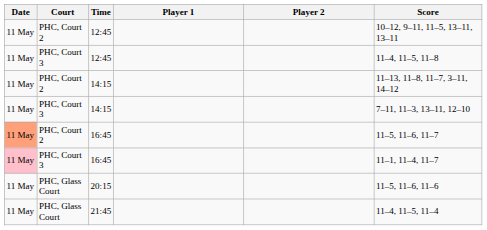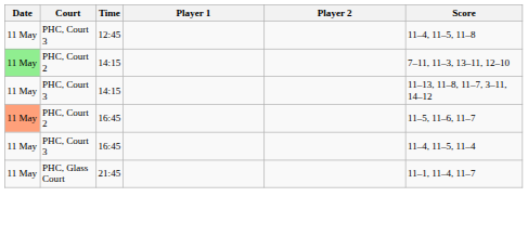- row: 11 May | PHC, Court 2 | 12:45 | 10–12, 9–11, 11–5, 13–11, 13–11
PHC, Court 2 / 14:15 | Date: no background -> lightgreen background
PHC, Court 2 / 14:15 | Score: 11–13, 11–8, 11–7, 3–11, 14–12 -> 7–11, 11–3, 13–11, 12–10
PHC, Court 3 / 14:15 | Score: 7–11, 11–3, 13–11, 12–10 -> 11–13, 11–8, 11–7, 3–11, 14–12
PHC, Court 3 / 16:45 | Date: pink background -> no background
PHC, Court 3 / 16:45 | Score: 11–1, 11–4, 11–7 -> 11–4, 11–5, 11–4
- row: 11 May | PHC, Glass Court | 20:15 | 11–5, 11–6, 11–6
21:45 | Score: 11–4, 11–5, 11–4 -> 11–1, 11–4, 11–7
